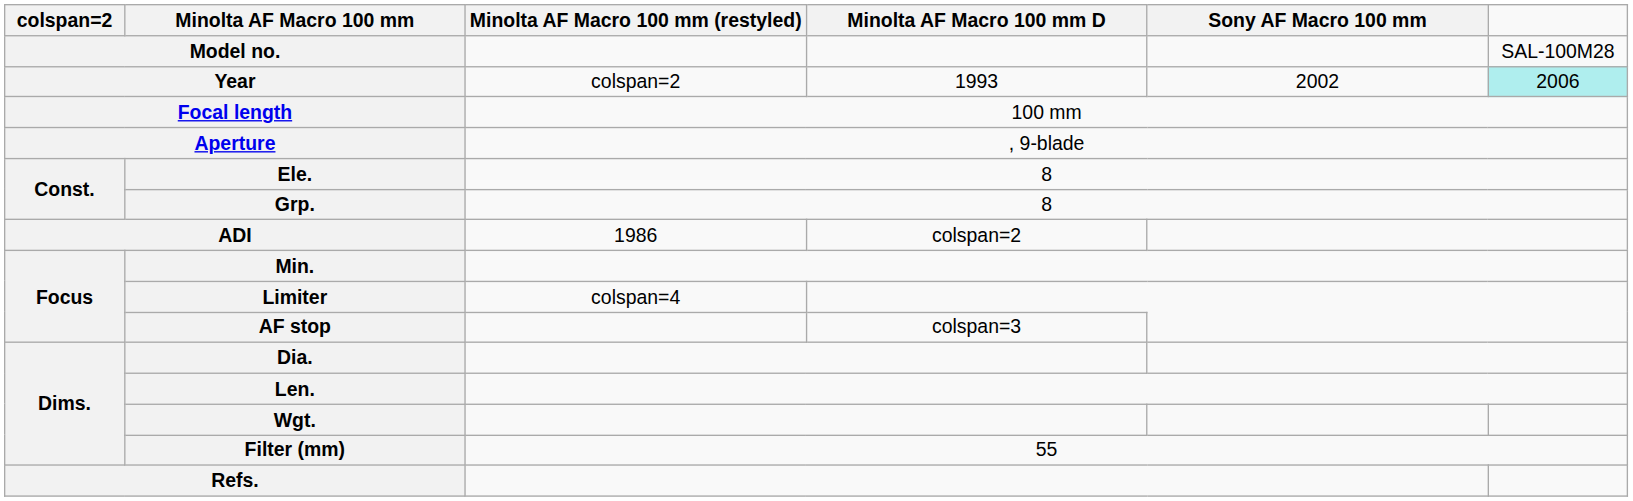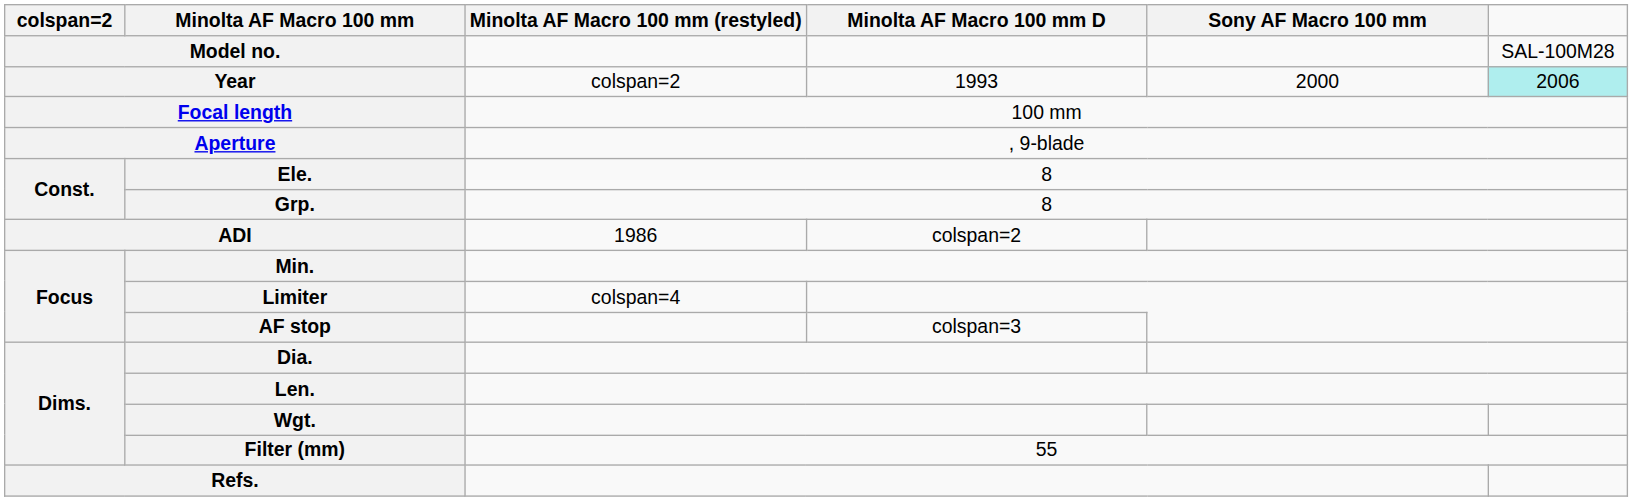Year | Sony AF Macro 100 mm: 2002 -> 2000
